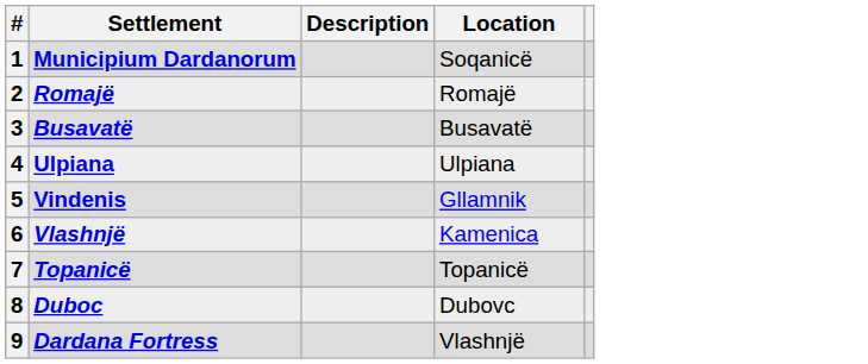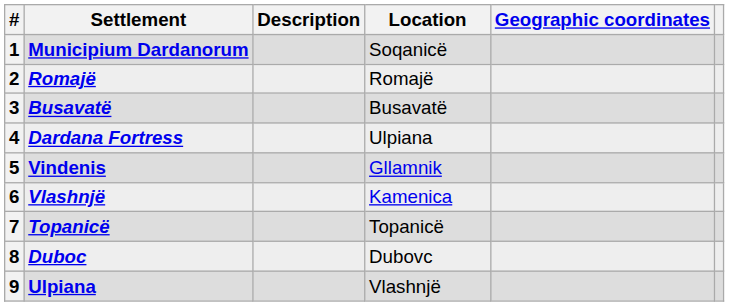+ column: Geographic coordinates
4 | Settlement: Ulpiana -> Dardana Fortress
9 | Settlement: Dardana Fortress -> Ulpiana
